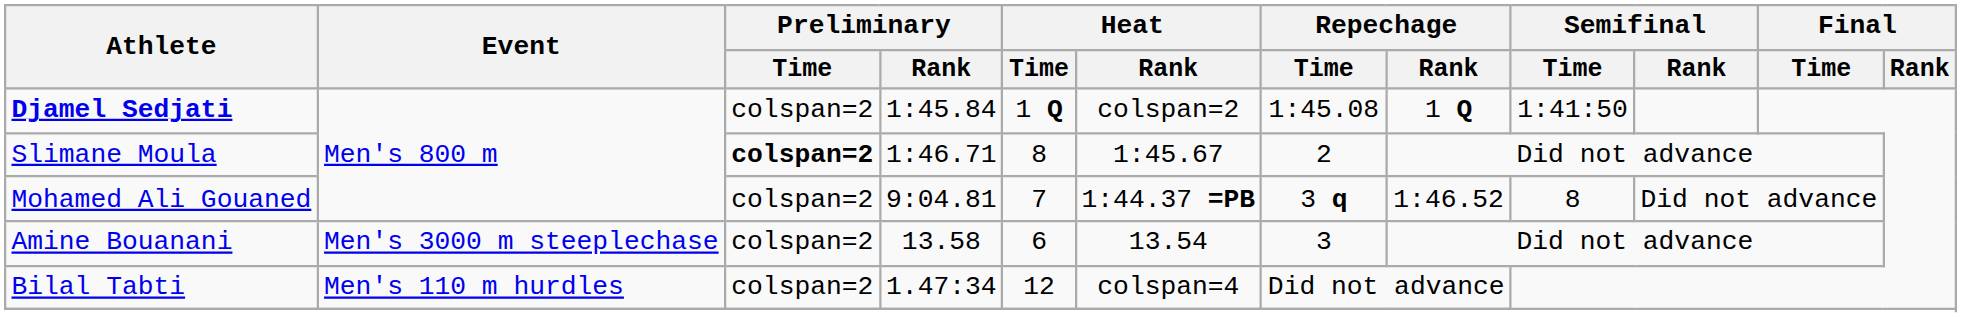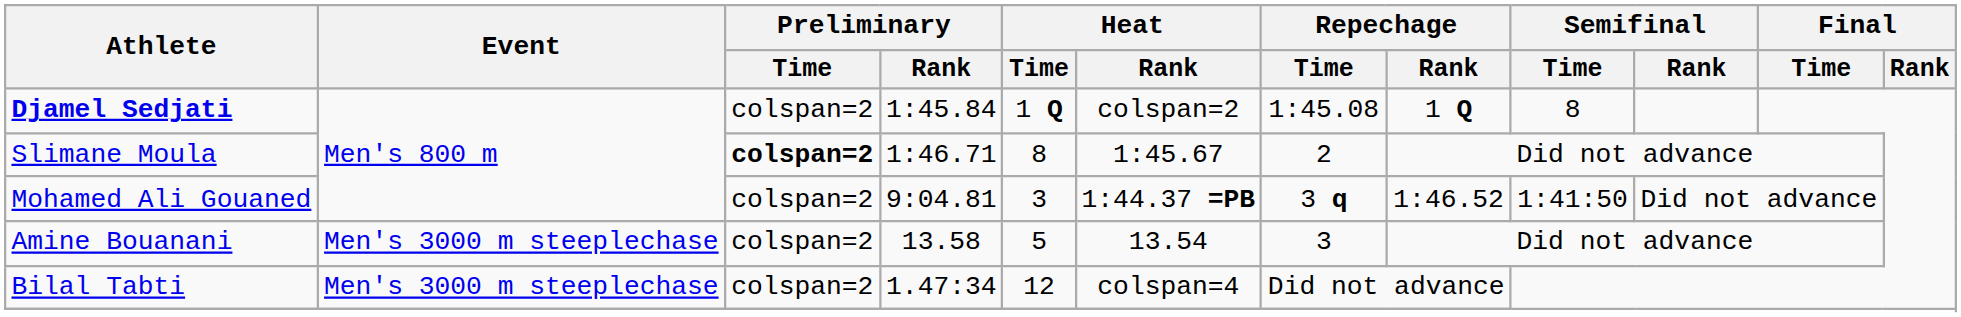Djamel Sedjati | Semifinal / Time: 1:41:50 -> 8
Mohamed Ali Gouaned | Heat / Time: 7 -> 3
Mohamed Ali Gouaned | Semifinal / Time: 8 -> 1:41:50
Amine Bouanani | Heat / Time: 6 -> 5
Bilal Tabti | Event: Men's 110 m hurdles -> Men's 3000 m steeplechase
